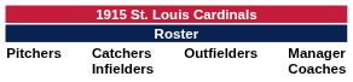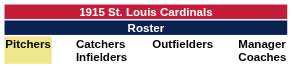Pitchers | column 1: no background -> khaki background
